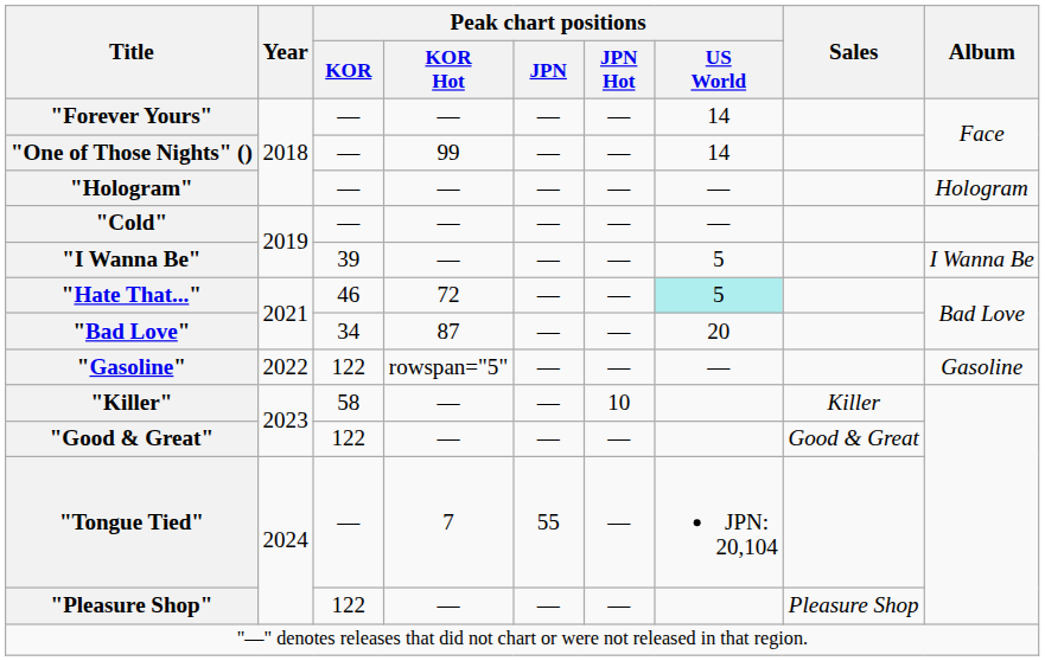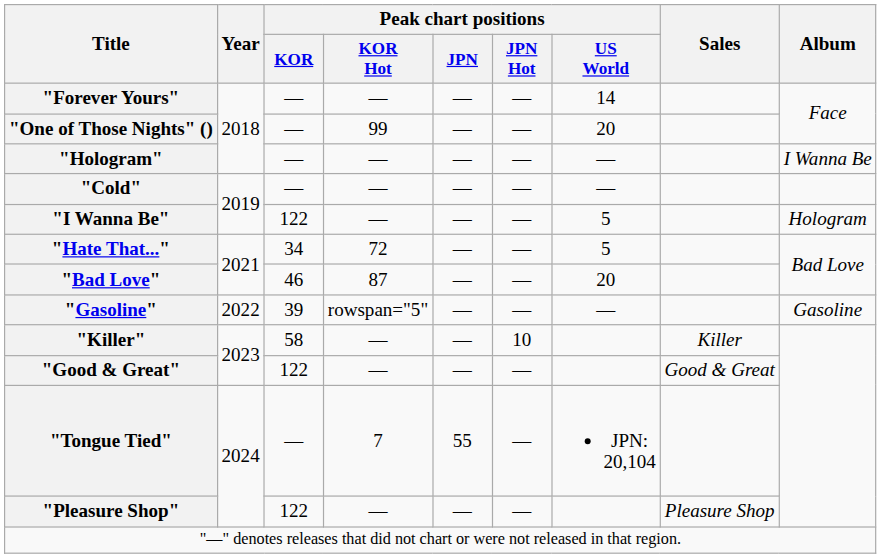"One of Those Nights" () | Peak chart positions / US World: 14 -> 20
"Hologram" | Album: Hologram -> I Wanna Be
"I Wanna Be" | Peak chart positions / KOR: 39 -> 122
"I Wanna Be" | Album: I Wanna Be -> Hologram
"Hate That..." | Peak chart positions / KOR: 46 -> 34
"Hate That..." | Peak chart positions / US World: paleturquoise background -> no background
"Bad Love" | Peak chart positions / KOR: 34 -> 46
"Gasoline" | Peak chart positions / KOR: 122 -> 39
